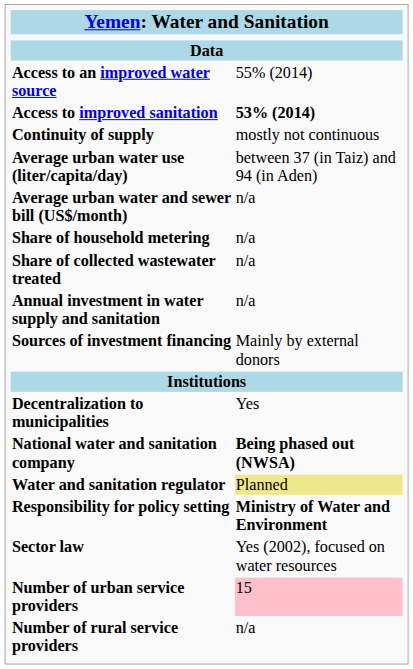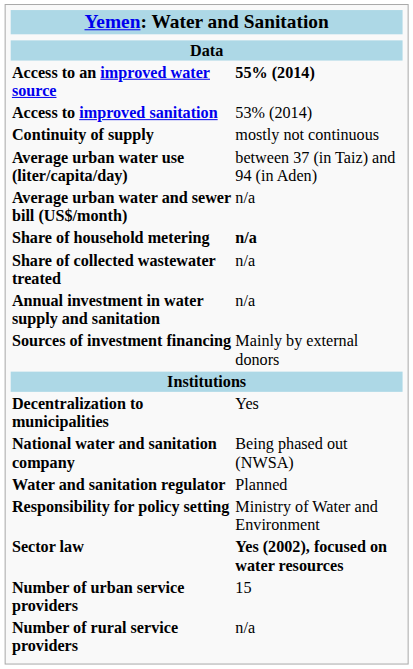Access to an improved water source | column 2: normal -> bold
Access to improved sanitation | column 2: bold -> normal
Share of household metering | column 2: normal -> bold
National water and sanitation company | column 2: bold -> normal
Water and sanitation regulator | column 2: khaki background -> no background
Responsibility for policy setting | column 2: bold -> normal
Sector law | column 2: normal -> bold
Number of urban service providers | column 2: pink background -> no background
